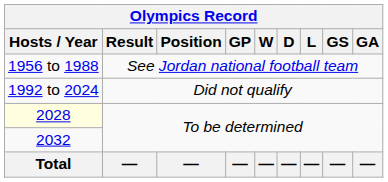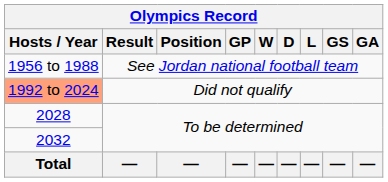1992 to 2024 | Hosts / Year: no background -> lightsalmon background
2028 | Hosts / Year: lightyellow background -> no background
